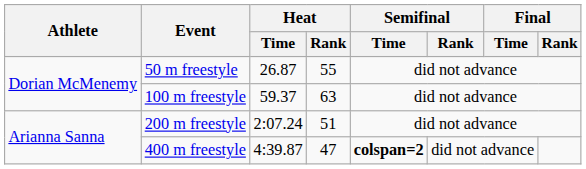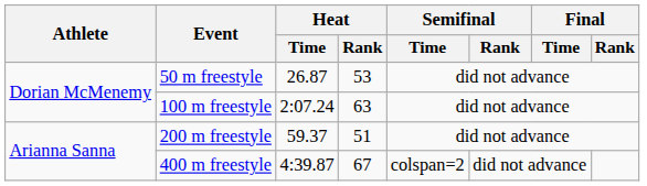50 m freestyle | Heat / Rank: 55 -> 53
100 m freestyle | Heat / Time: 59.37 -> 2:07.24
200 m freestyle | Heat / Time: 2:07.24 -> 59.37
400 m freestyle | Heat / Rank: 47 -> 67
400 m freestyle | Semifinal / Time: bold -> normal
